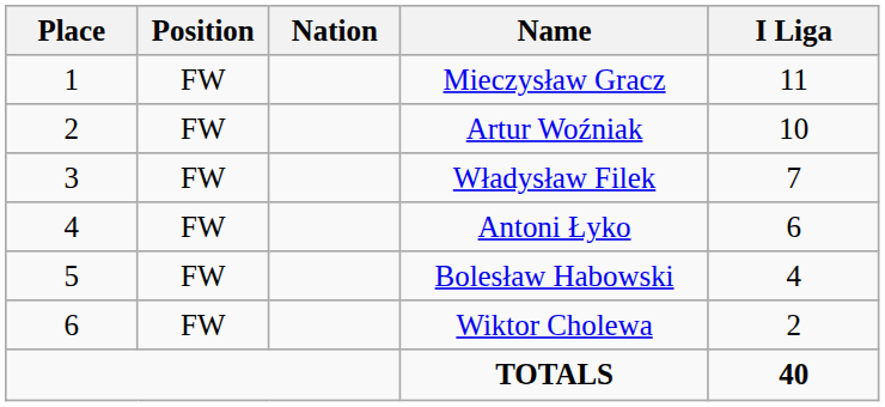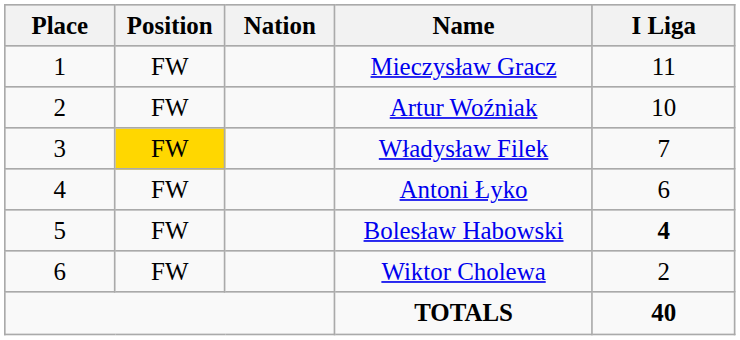Władysław Filek | Position: no background -> gold background
Bolesław Habowski | I Liga: normal -> bold
